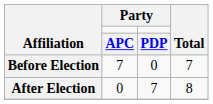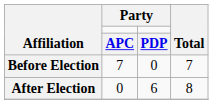After Election | column 3: 7 -> 6
